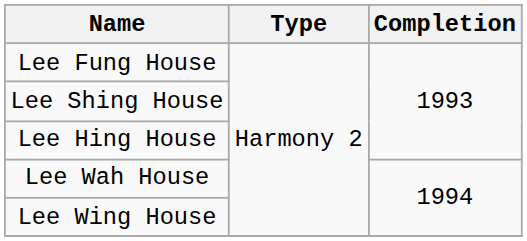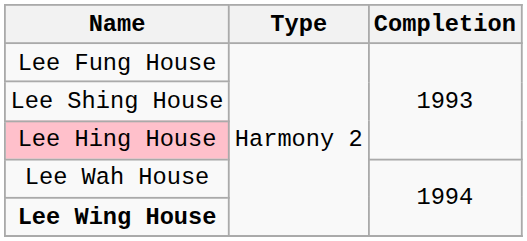Lee Hing House | Name: no background -> pink background
Lee Wing House | Name: normal -> bold
